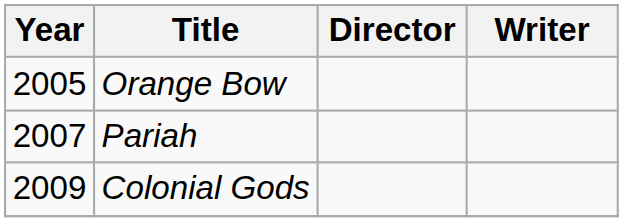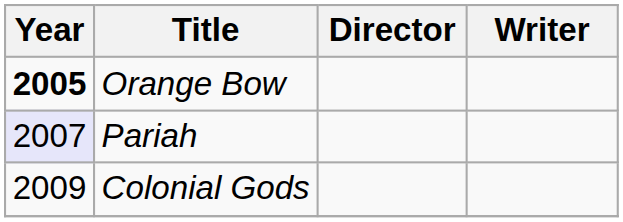Orange Bow | Year: normal -> bold
Pariah | Year: no background -> lavender background
